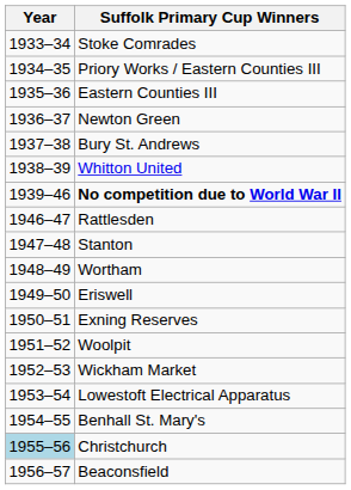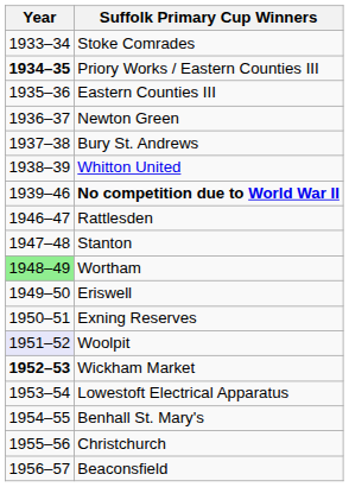Priory Works / Eastern Counties III | Year: normal -> bold
Wortham | Year: no background -> lightgreen background
Woolpit | Year: no background -> lavender background
Wickham Market | Year: normal -> bold
Christchurch | Year: lightblue background -> no background
